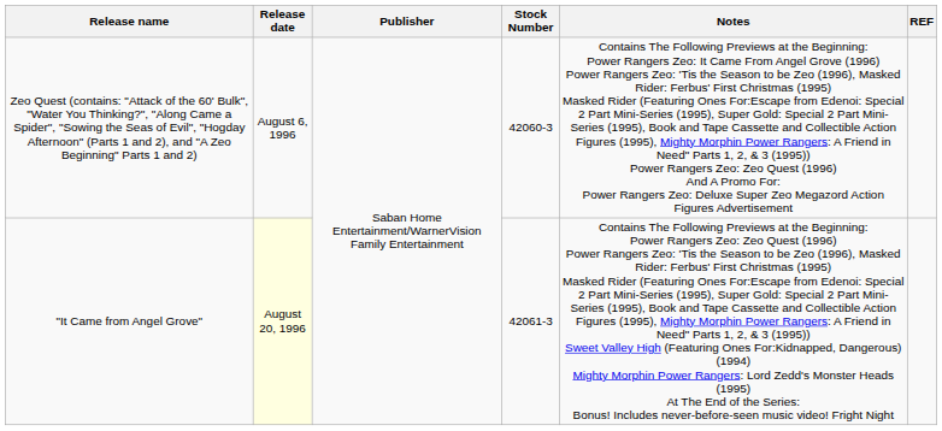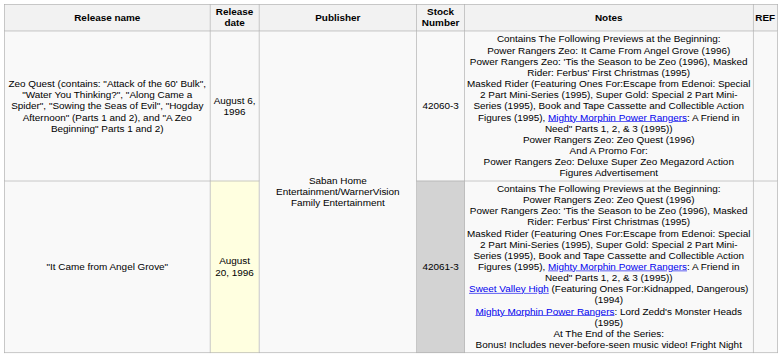"It Came from Angel Grove" | Stock Number: no background -> lightgrey background
